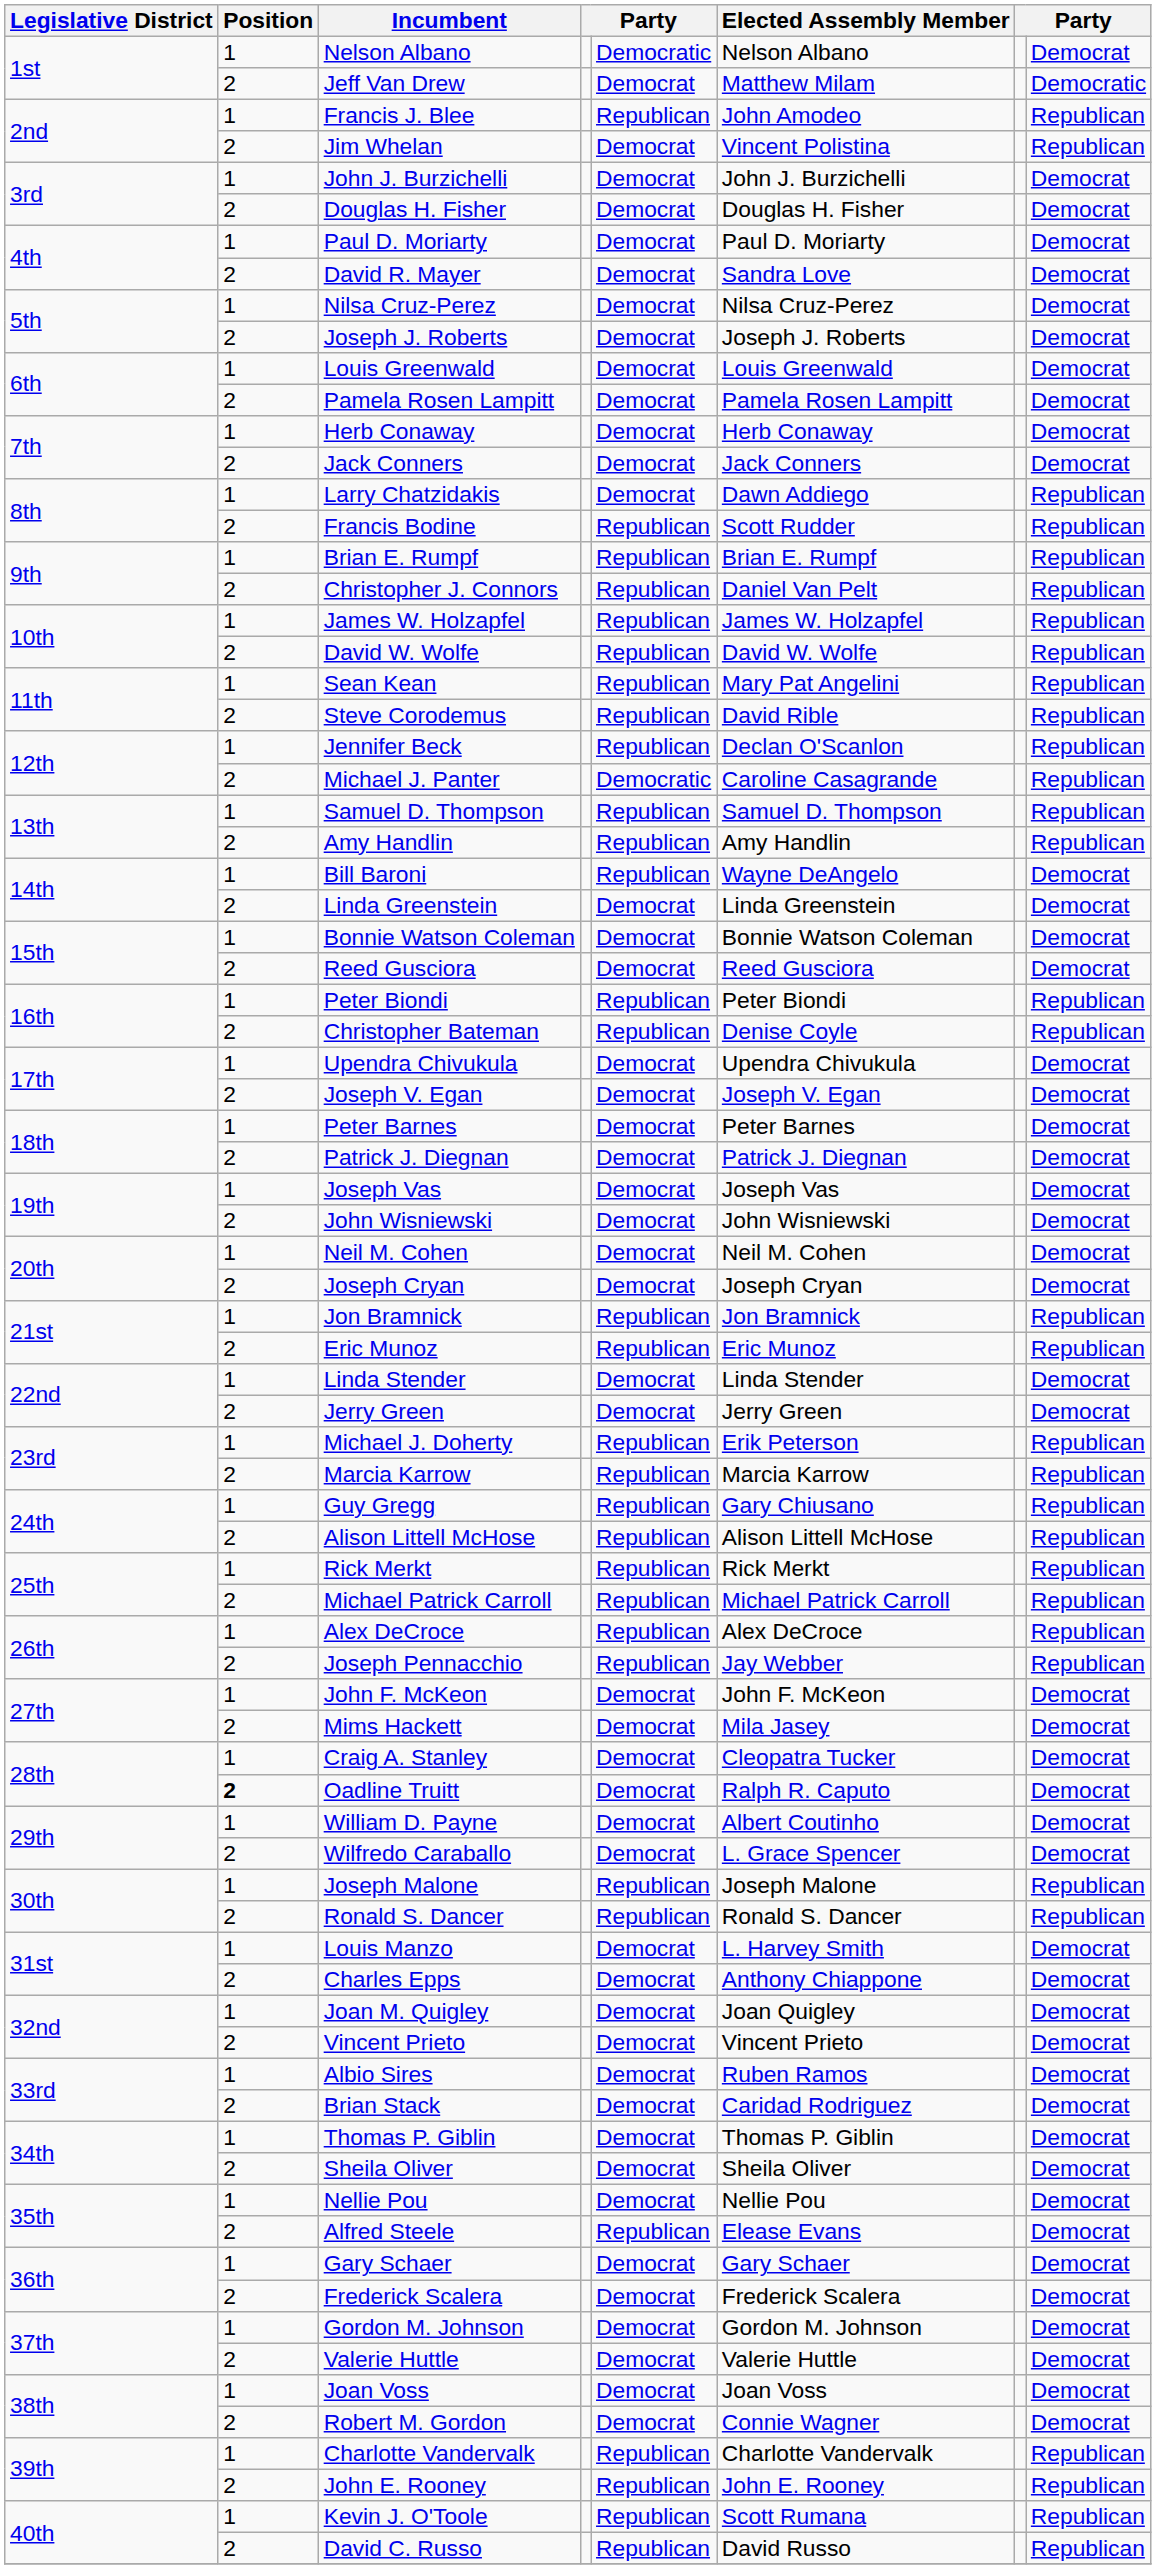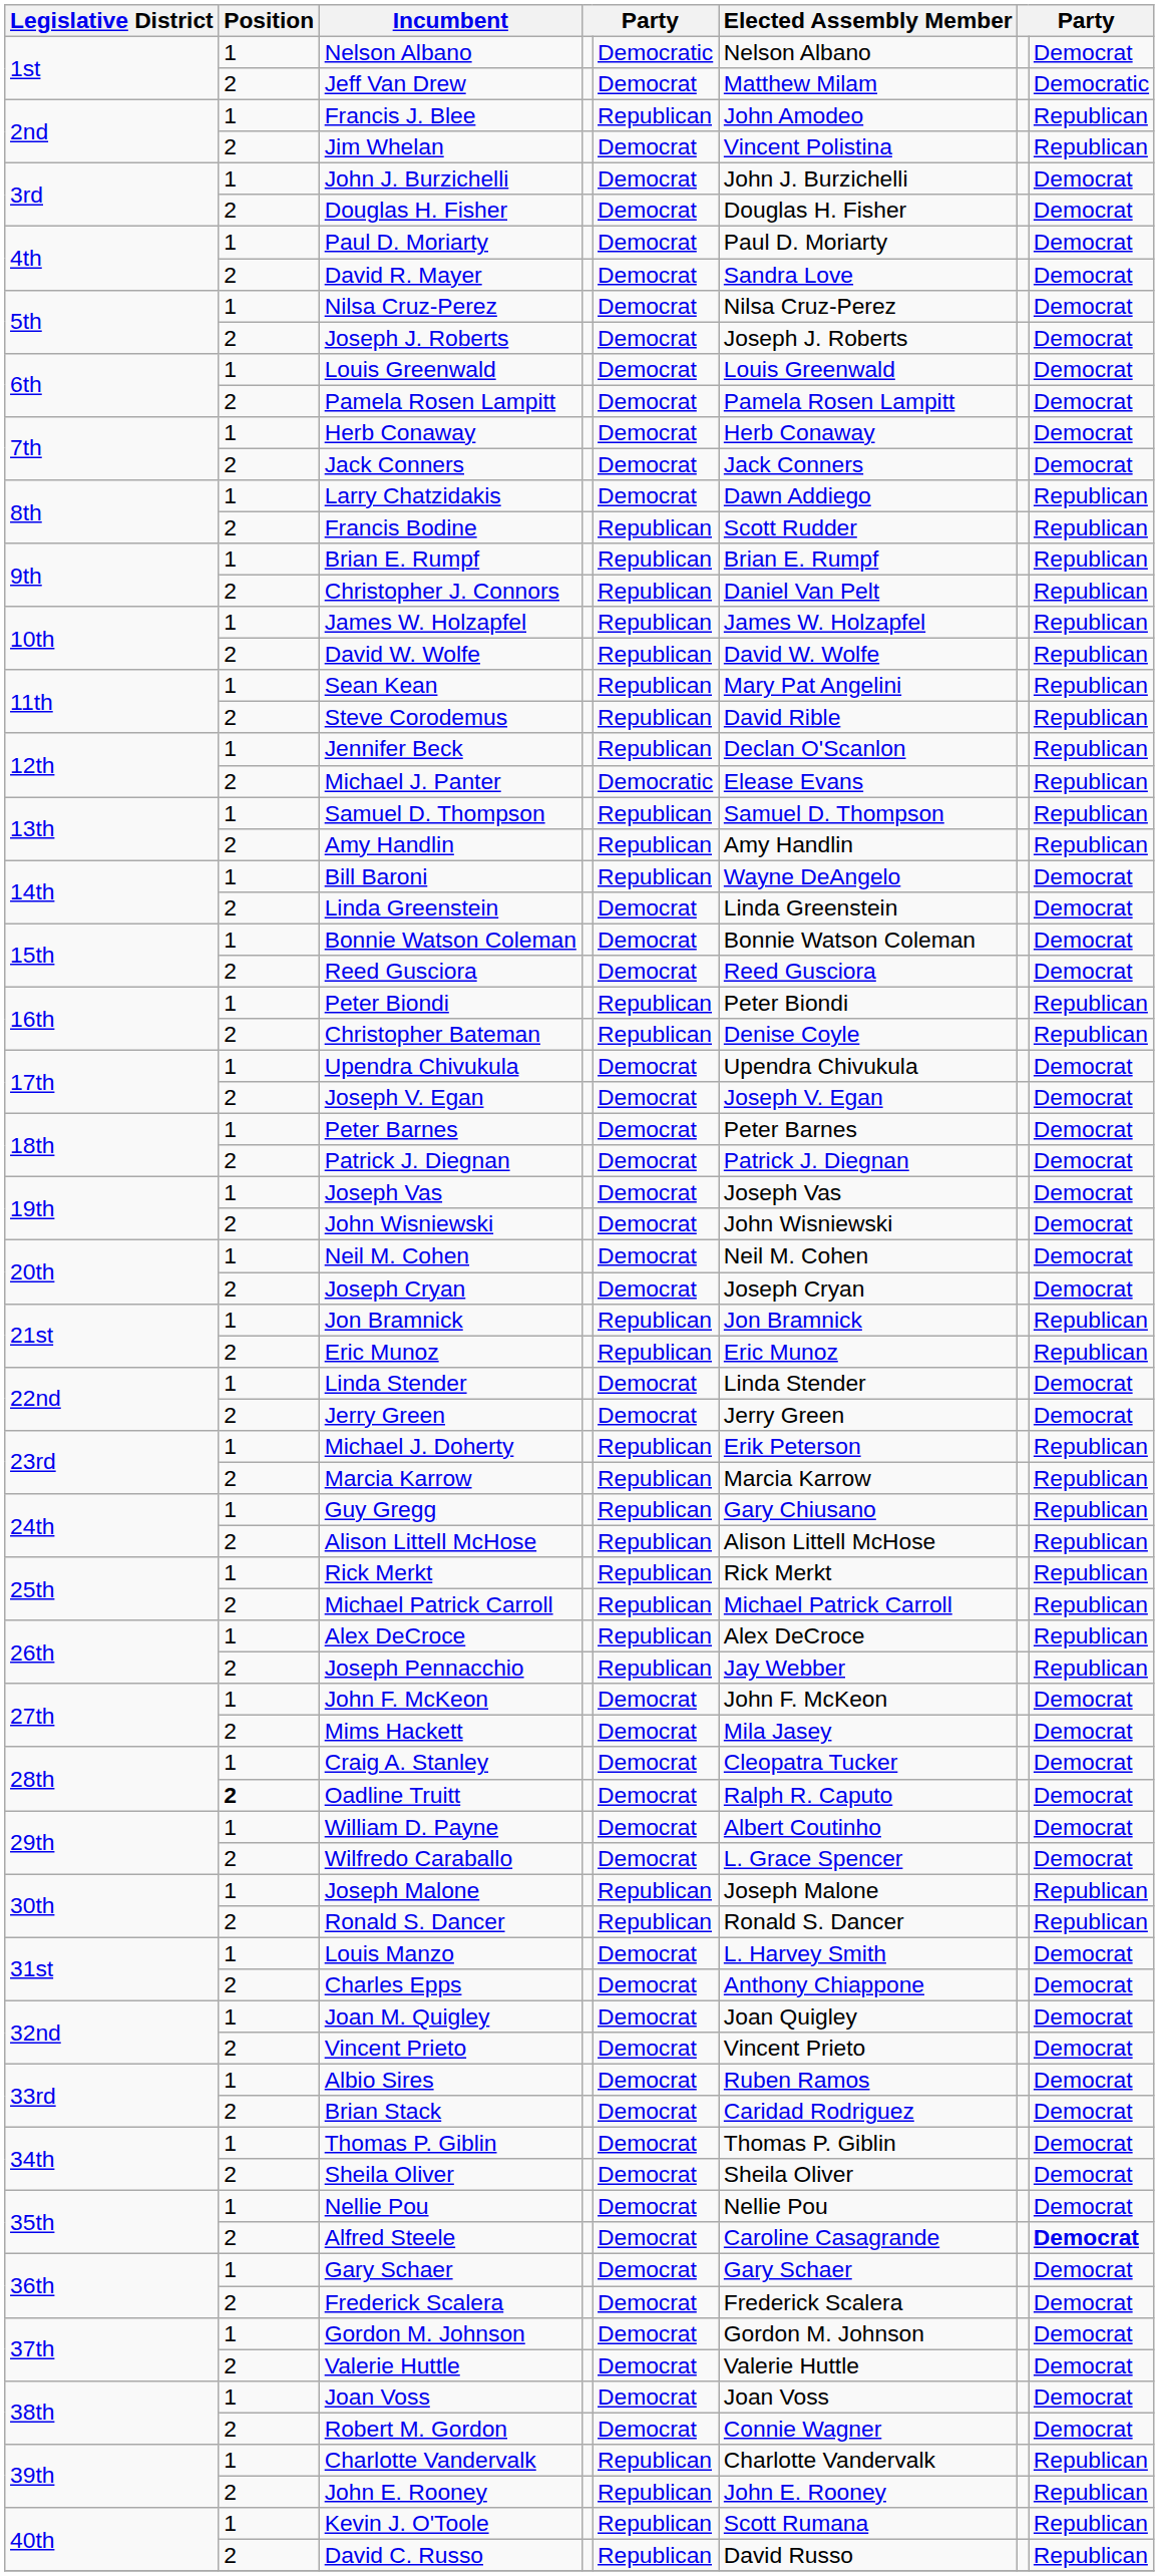Michael J. Panter | Elected Assembly Member: Caroline Casagrande -> Elease Evans
Alfred Steele | column 5: Republican -> Democrat
Alfred Steele | Elected Assembly Member: Elease Evans -> Caroline Casagrande
Alfred Steele | column 8: normal -> bold
